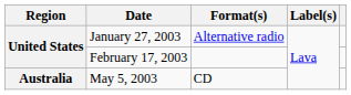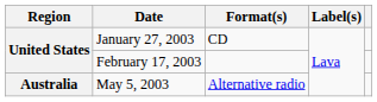January 27, 2003 | Format(s): Alternative radio -> CD
May 5, 2003 | Format(s): CD -> Alternative radio
